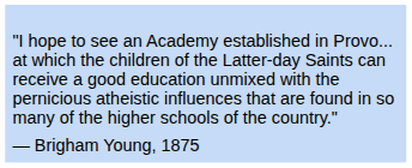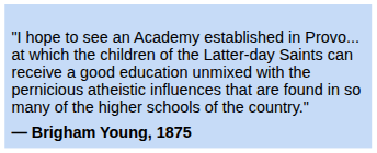row 2 | column 1: normal -> bold
